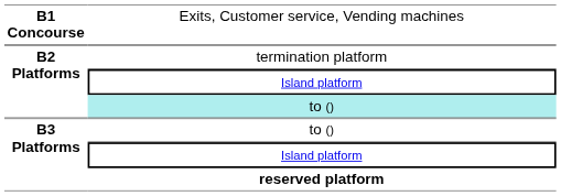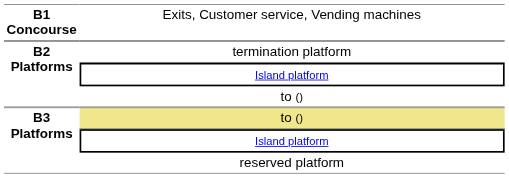B2 Platforms / to () | column 2: paleturquoise background -> no background
B3 Platforms / to () | column 2: no background -> khaki background
reserved platform | column 2: bold -> normal
